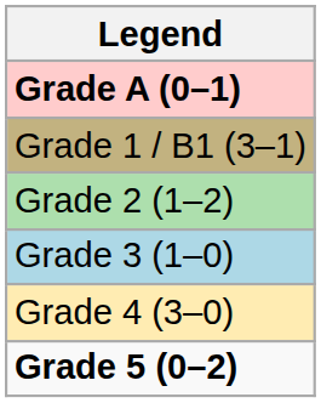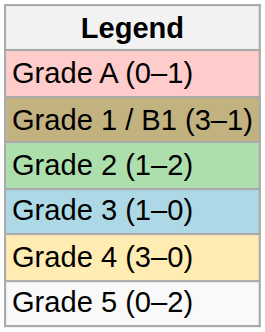row 2 | column 1: bold -> normal
row 7 | column 1: bold -> normal
